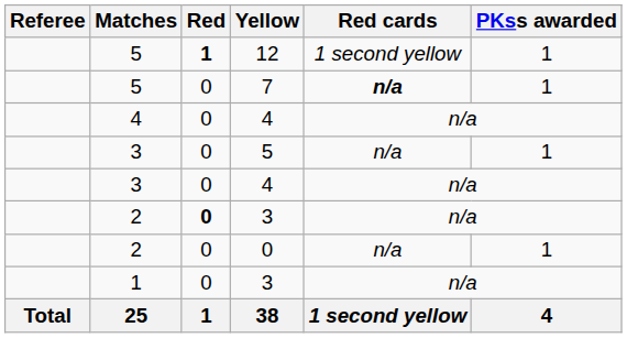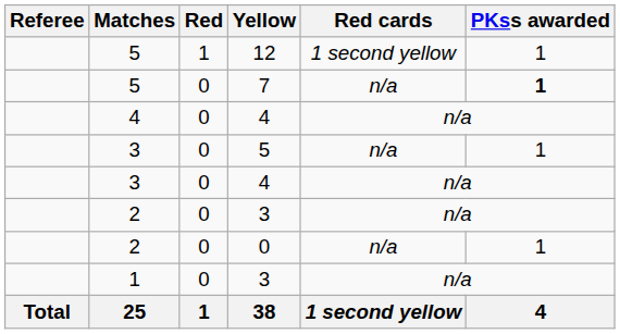12 | Red: bold -> normal
7 | Red cards: bold -> normal
7 | PKss awarded: normal -> bold
2 / 3 | Red: bold -> normal
